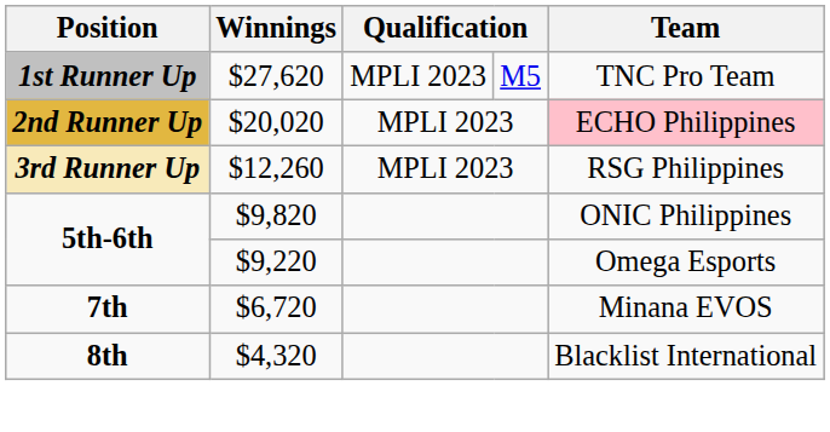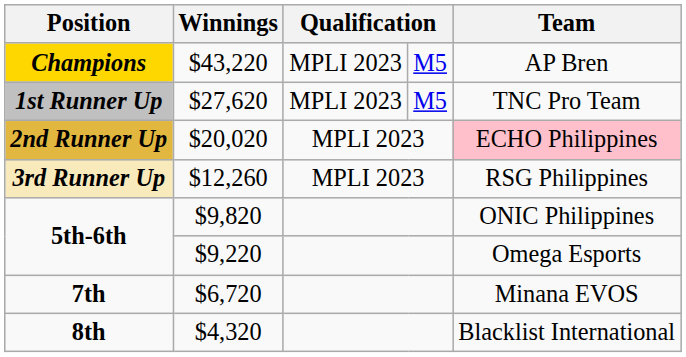+ row: Champions | $43,220 | MPLI 2023 | M5 | AP Bren
